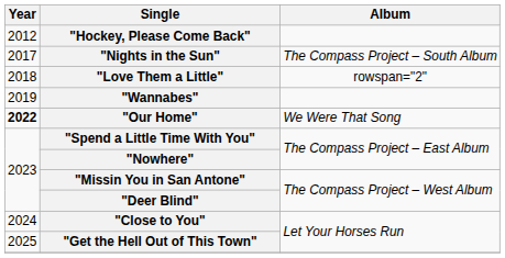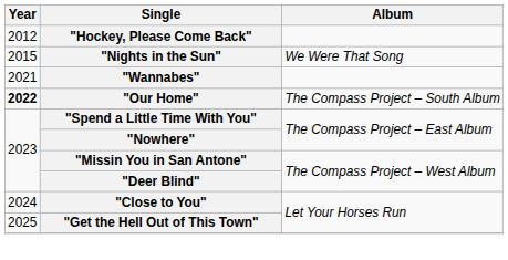"Nights in the Sun" | Year: 2017 -> 2015
"Nights in the Sun" | Album: The Compass Project – South Album -> We Were That Song
- row: 2018 | "Love Them a Little" | rowspan="2"
"Wannabes" | Year: 2019 -> 2021
"Our Home" | Album: We Were That Song -> The Compass Project – South Album
